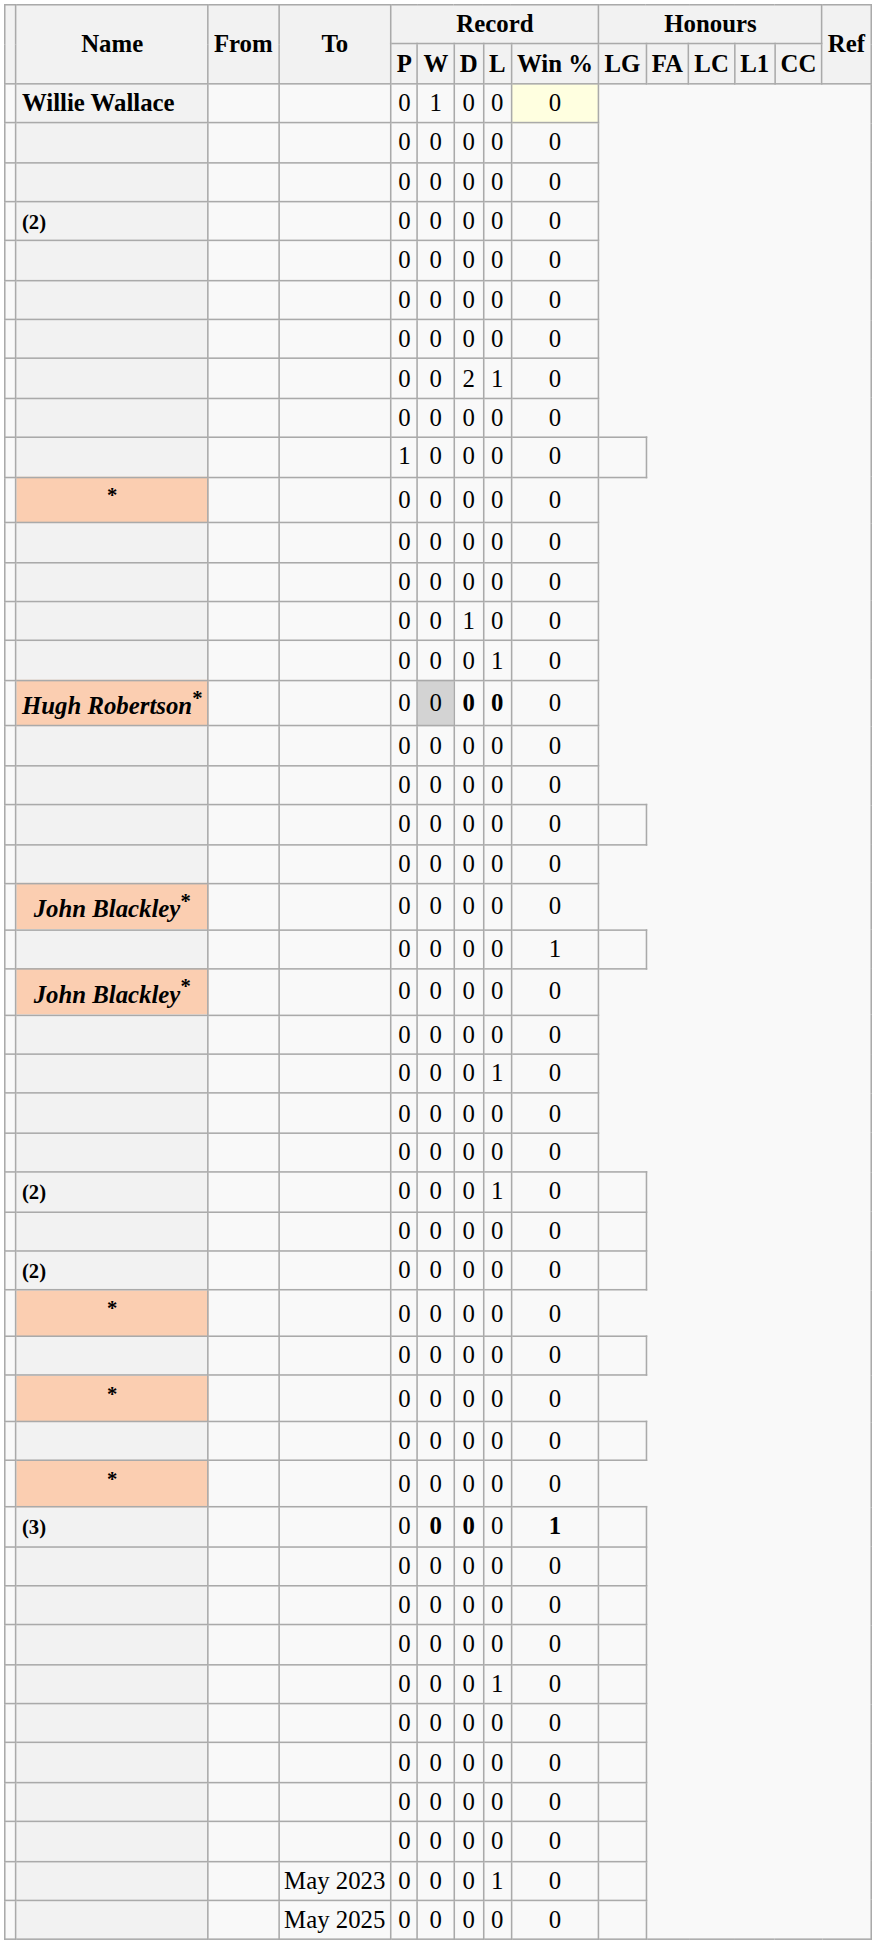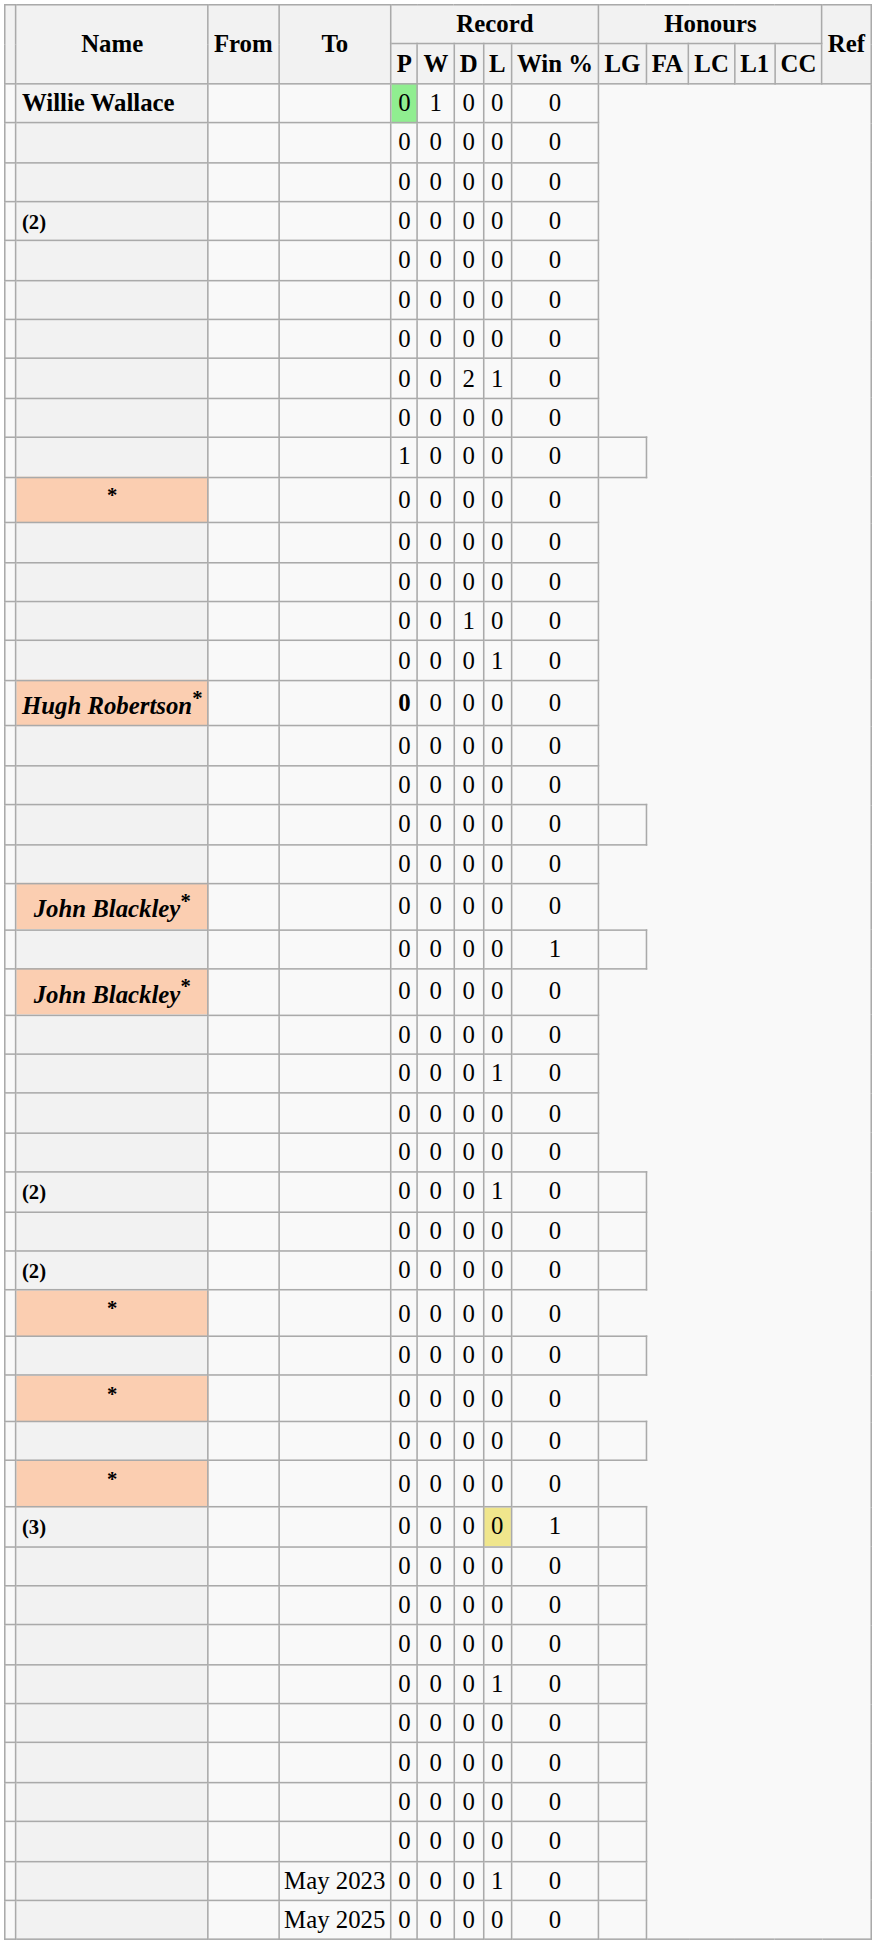Willie Wallace | Record / P: no background -> lightgreen background
Willie Wallace | Record / Win %: lightyellow background -> no background
Hugh Robertson* | Record / P: normal -> bold
Hugh Robertson* | Record / W: lightgrey background -> no background
Hugh Robertson* | Record / D: bold -> normal
Hugh Robertson* | Record / L: bold -> normal
(3) | Record / W: bold -> normal
(3) | Record / D: bold -> normal
(3) | Record / L: no background -> khaki background
(3) | Record / Win %: bold -> normal
